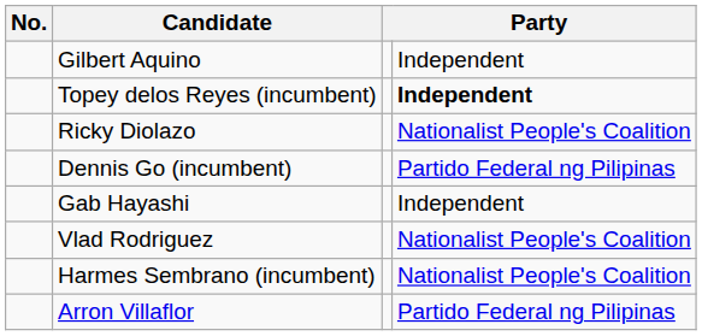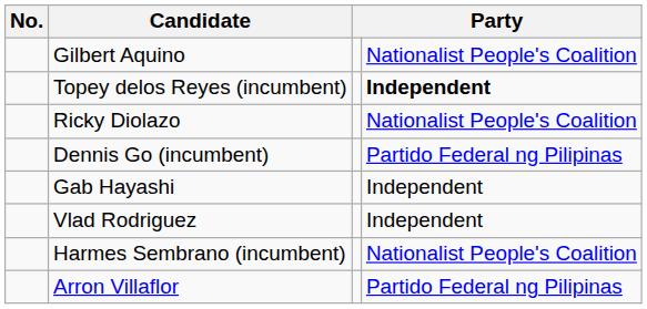Gilbert Aquino | column 4: Independent -> Nationalist People's Coalition
Vlad Rodriguez | column 4: Nationalist People's Coalition -> Independent
